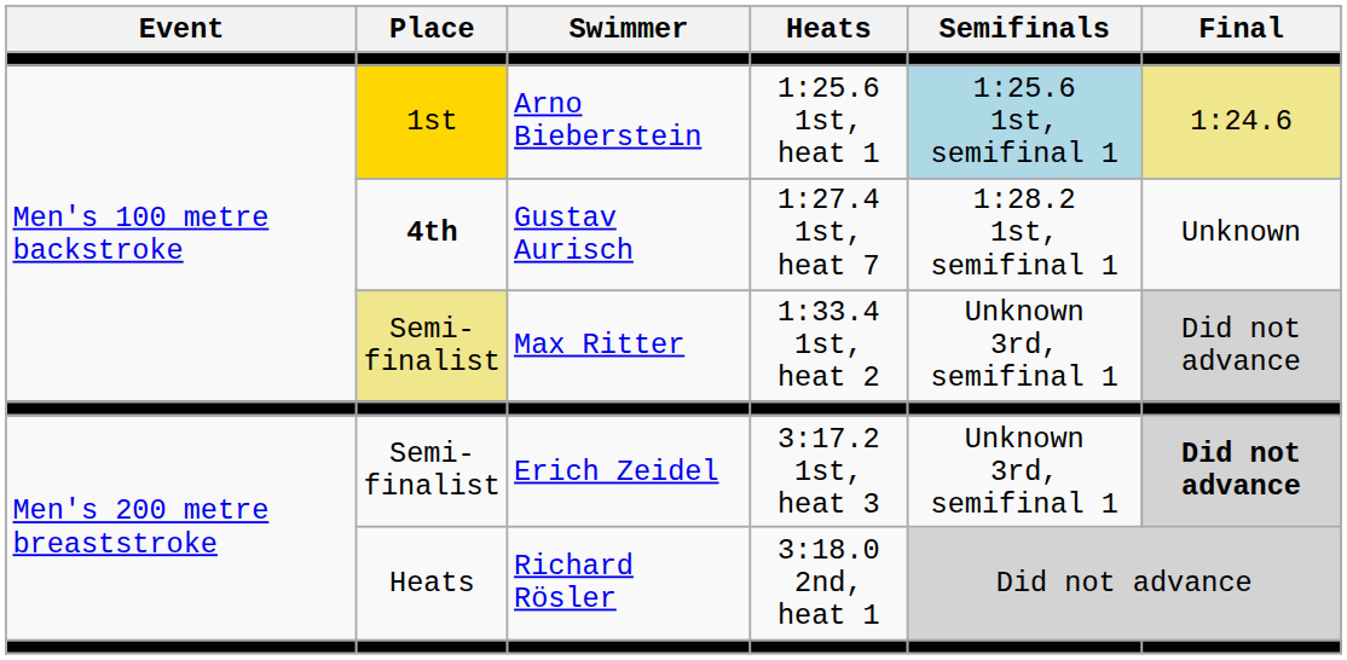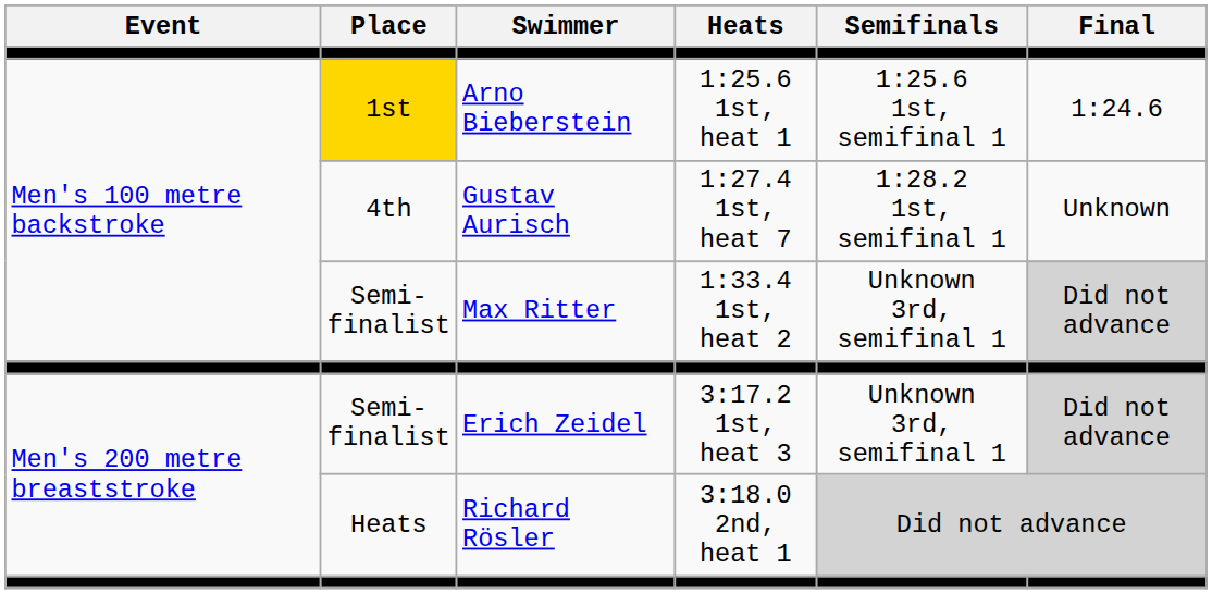Arno Bieberstein | Semifinals: lightblue background -> no background
Arno Bieberstein | Final: khaki background -> no background
Gustav Aurisch | Place: bold -> normal
Max Ritter | Place: khaki background -> no background
Erich Zeidel | Final: bold -> normal
